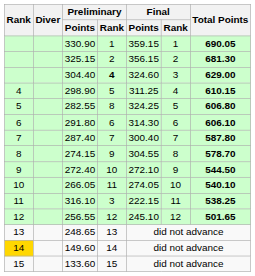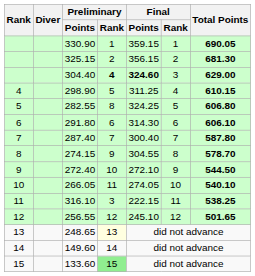304.40 | Final / Points: normal -> bold
248.65 | Preliminary / Rank: no background -> lightyellow background
149.60 | Rank: gold background -> no background
133.60 | Preliminary / Rank: no background -> lightgreen background
